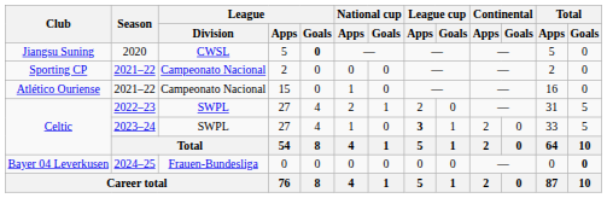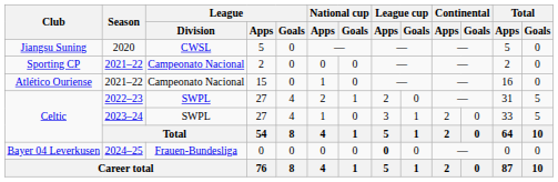Jiangsu Suning | League / Goals: bold -> normal
Celtic / 2023–24 | League cup / Apps: bold -> normal
Bayer 04 Leverkusen | League cup / Apps: normal -> bold
Bayer 04 Leverkusen | Total / Goals: bold -> normal
